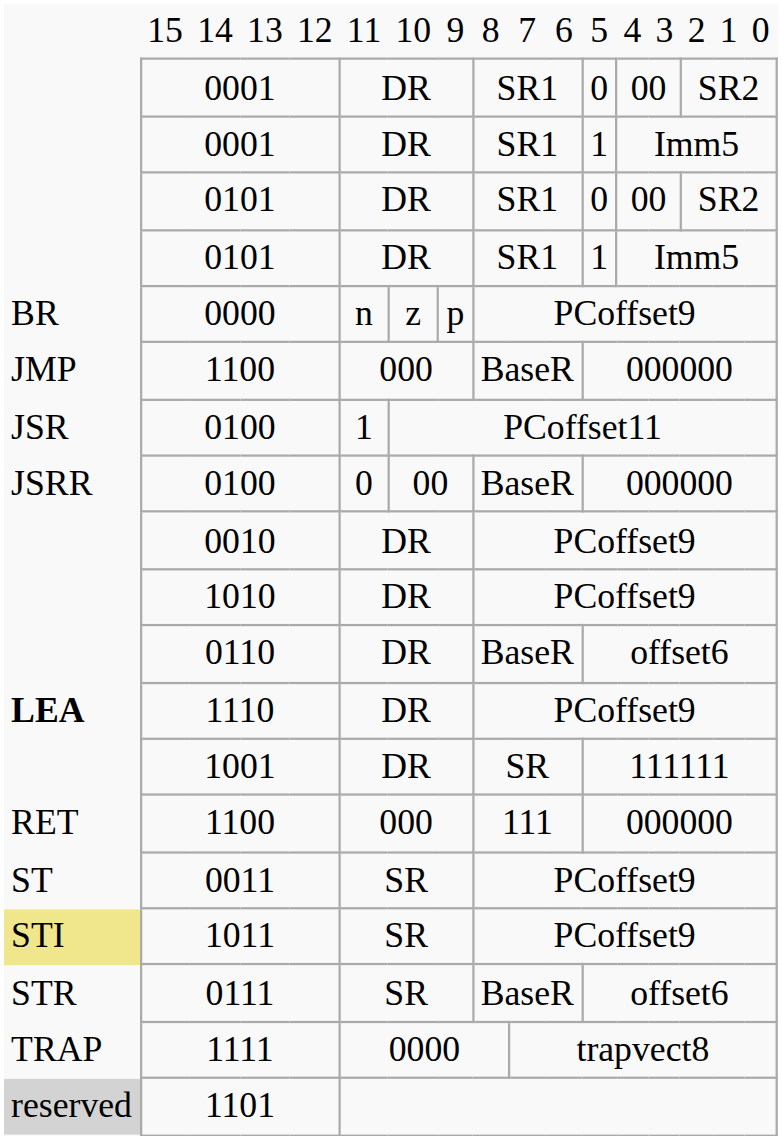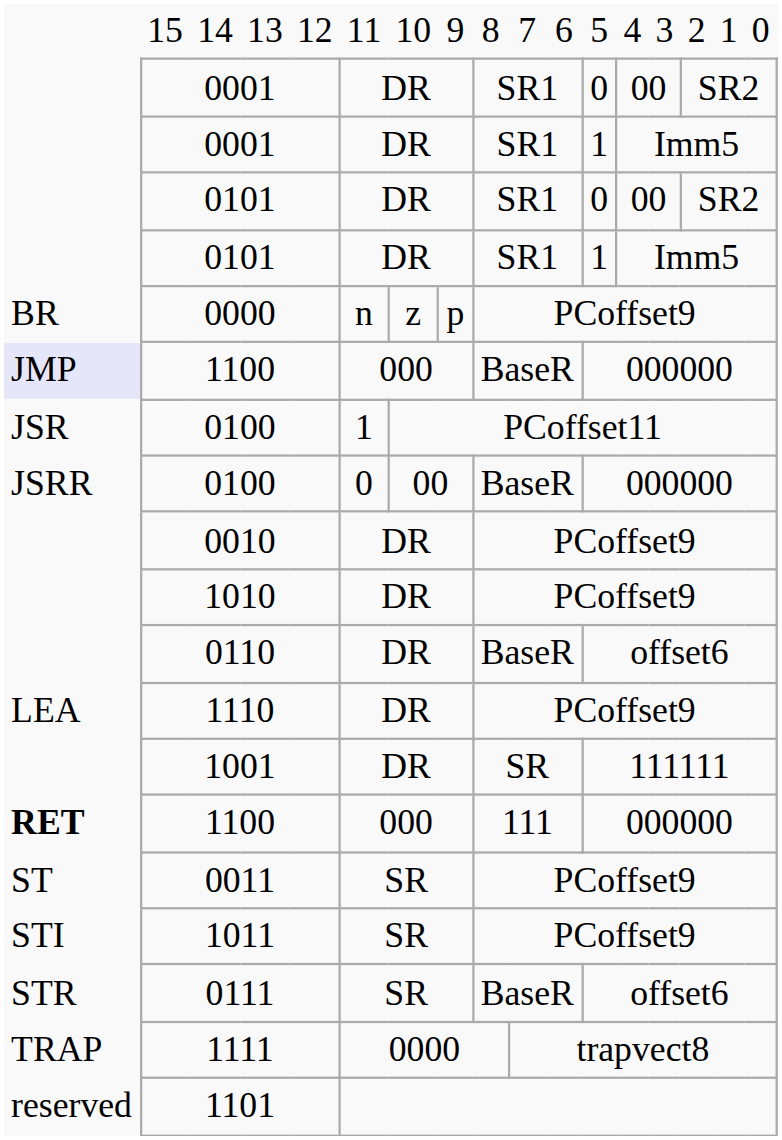JMP / 1100 | column 1: no background -> lavender background
1110 | column 1: bold -> normal
RET / 1100 | column 1: normal -> bold
1011 | column 1: khaki background -> no background
1101 | column 1: lightgrey background -> no background
